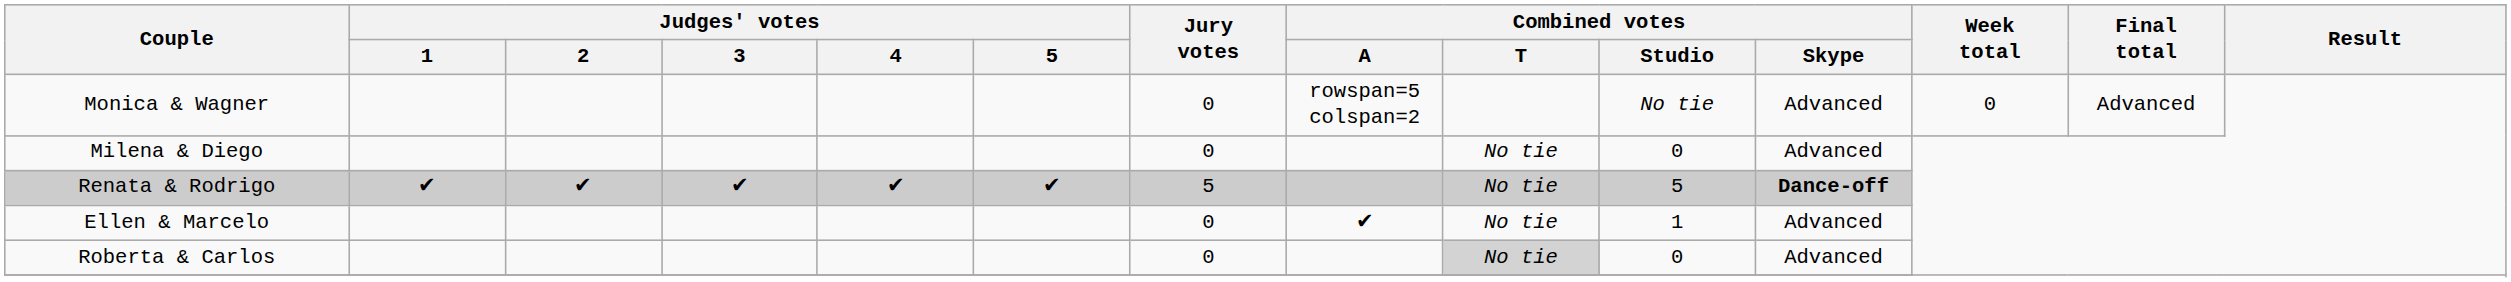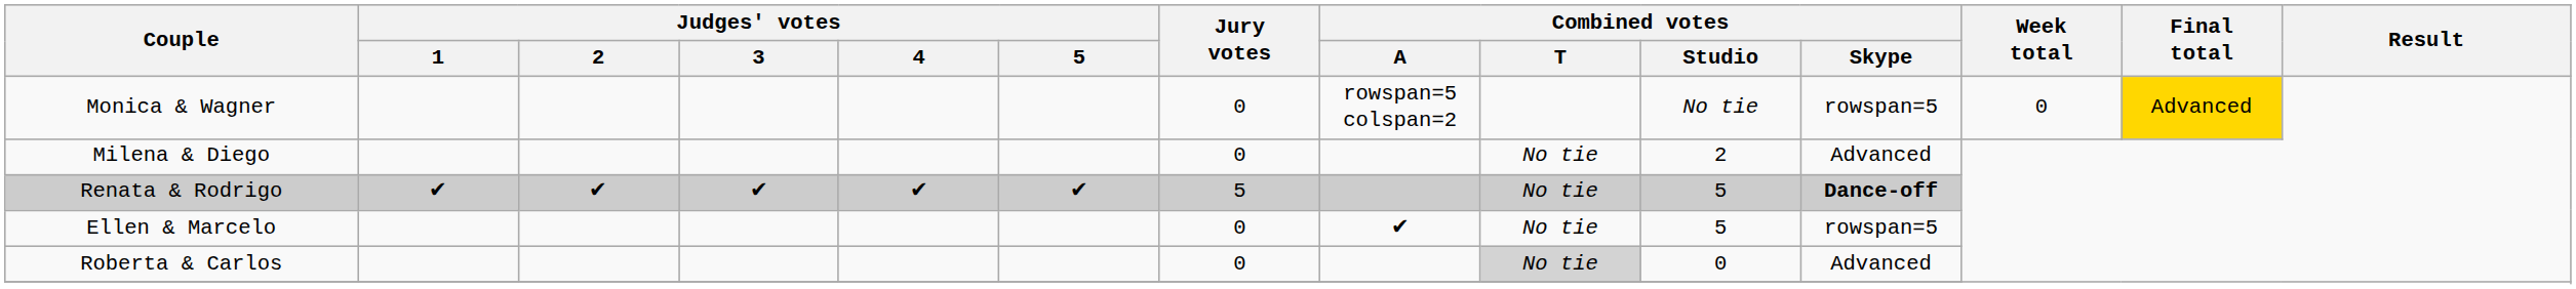Monica & Wagner | Combined votes / Skype: Advanced -> rowspan=5
Monica & Wagner | Final total: no background -> gold background
Milena & Diego | Combined votes / Studio: 0 -> 2
Ellen & Marcelo | Combined votes / Studio: 1 -> 5
Ellen & Marcelo | Combined votes / Skype: Advanced -> rowspan=5
